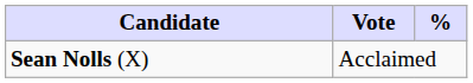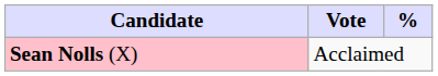Sean Nolls (X) | Candidate: no background -> pink background
